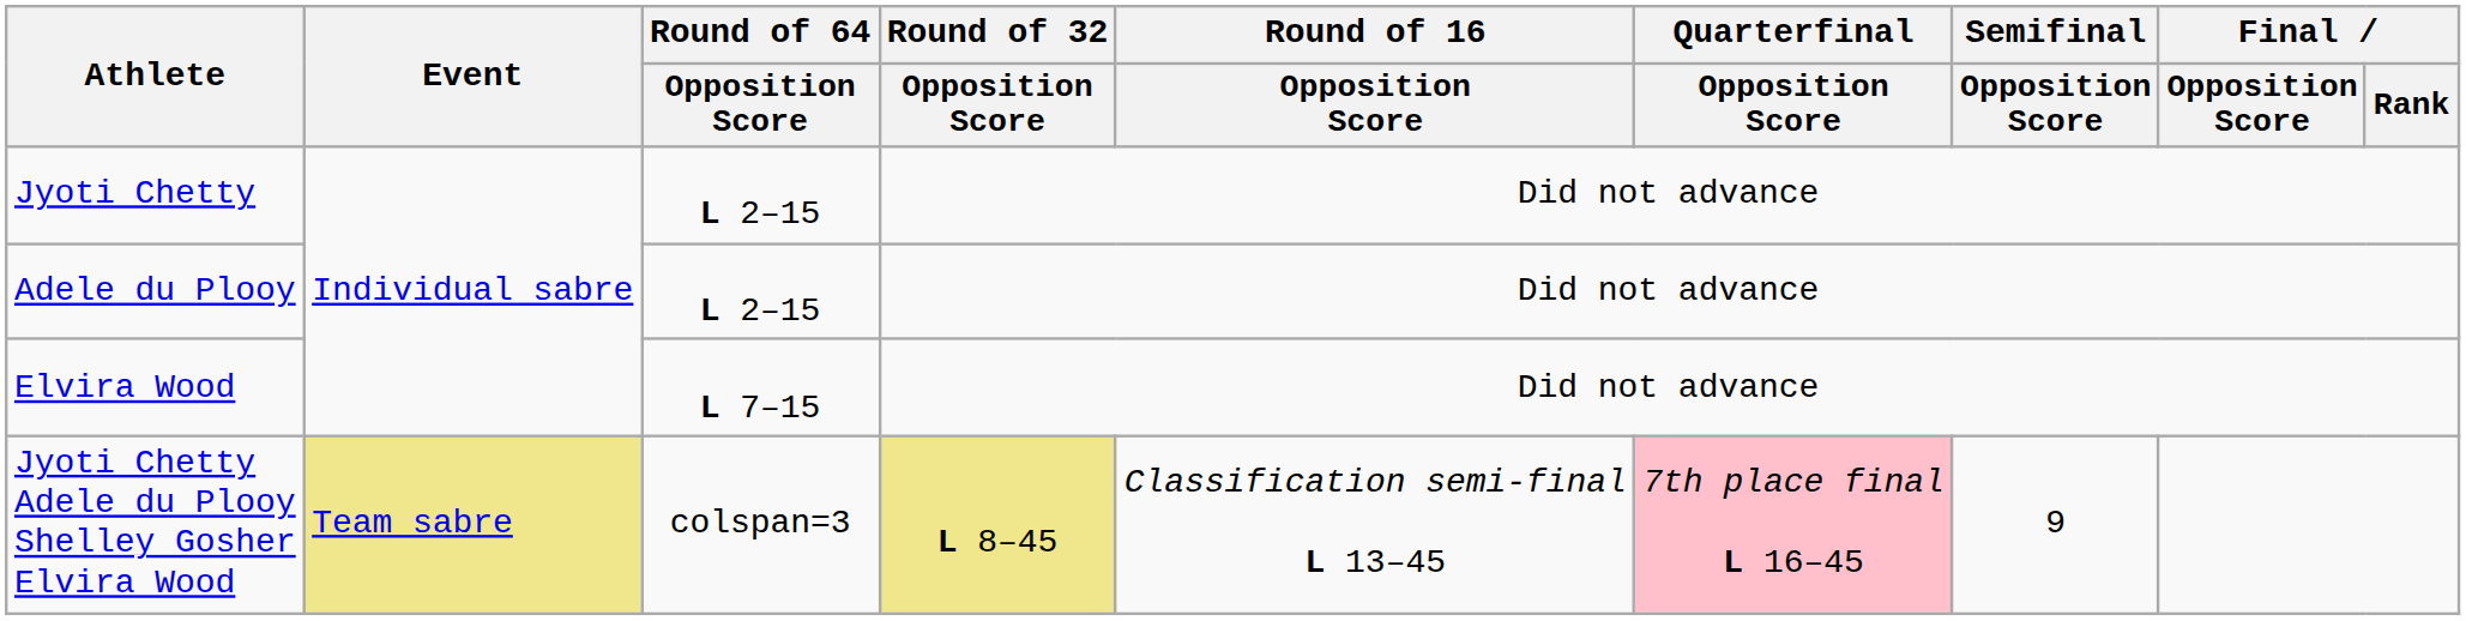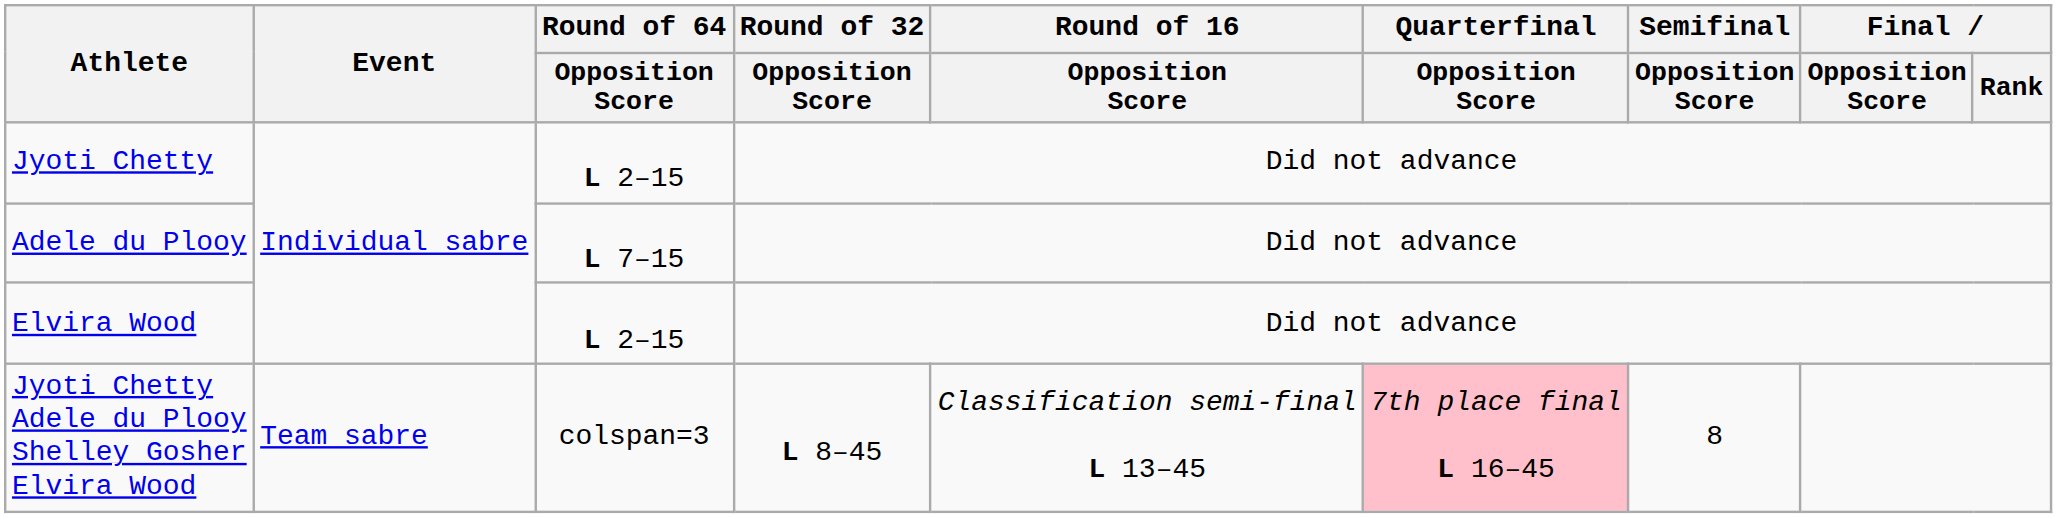Adele du Plooy | Round of 64 / Opposition Score: L 2–15 -> L 7–15
Elvira Wood | Round of 64 / Opposition Score: L 7–15 -> L 2–15
Jyoti Chetty Adele du Plooy Shelley Gosher Elvira Wood | Event: khaki background -> no background
Jyoti Chetty Adele du Plooy Shelley Gosher Elvira Wood | Round of 32 / Opposition Score: khaki background -> no background
Jyoti Chetty Adele du Plooy Shelley Gosher Elvira Wood | Semifinal / Opposition Score: 9 -> 8
